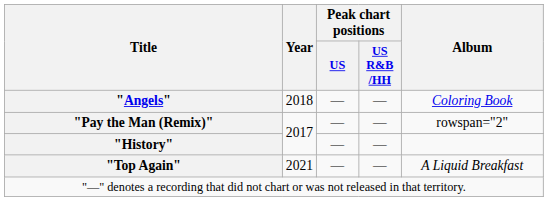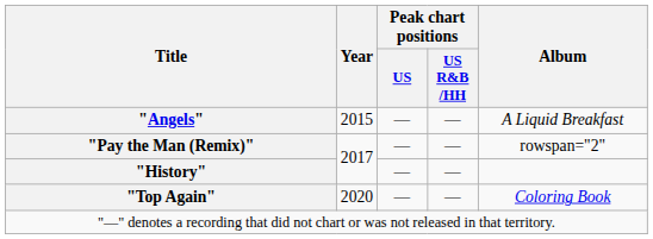"Angels" | Year: 2018 -> 2015
"Angels" | Album: Coloring Book -> A Liquid Breakfast
"Top Again" | Year: 2021 -> 2020
"Top Again" | Album: A Liquid Breakfast -> Coloring Book
